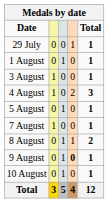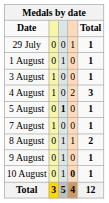5 August | column 3: normal -> bold
9 August | column 4: bold -> normal
10 August | column 4: normal -> bold
